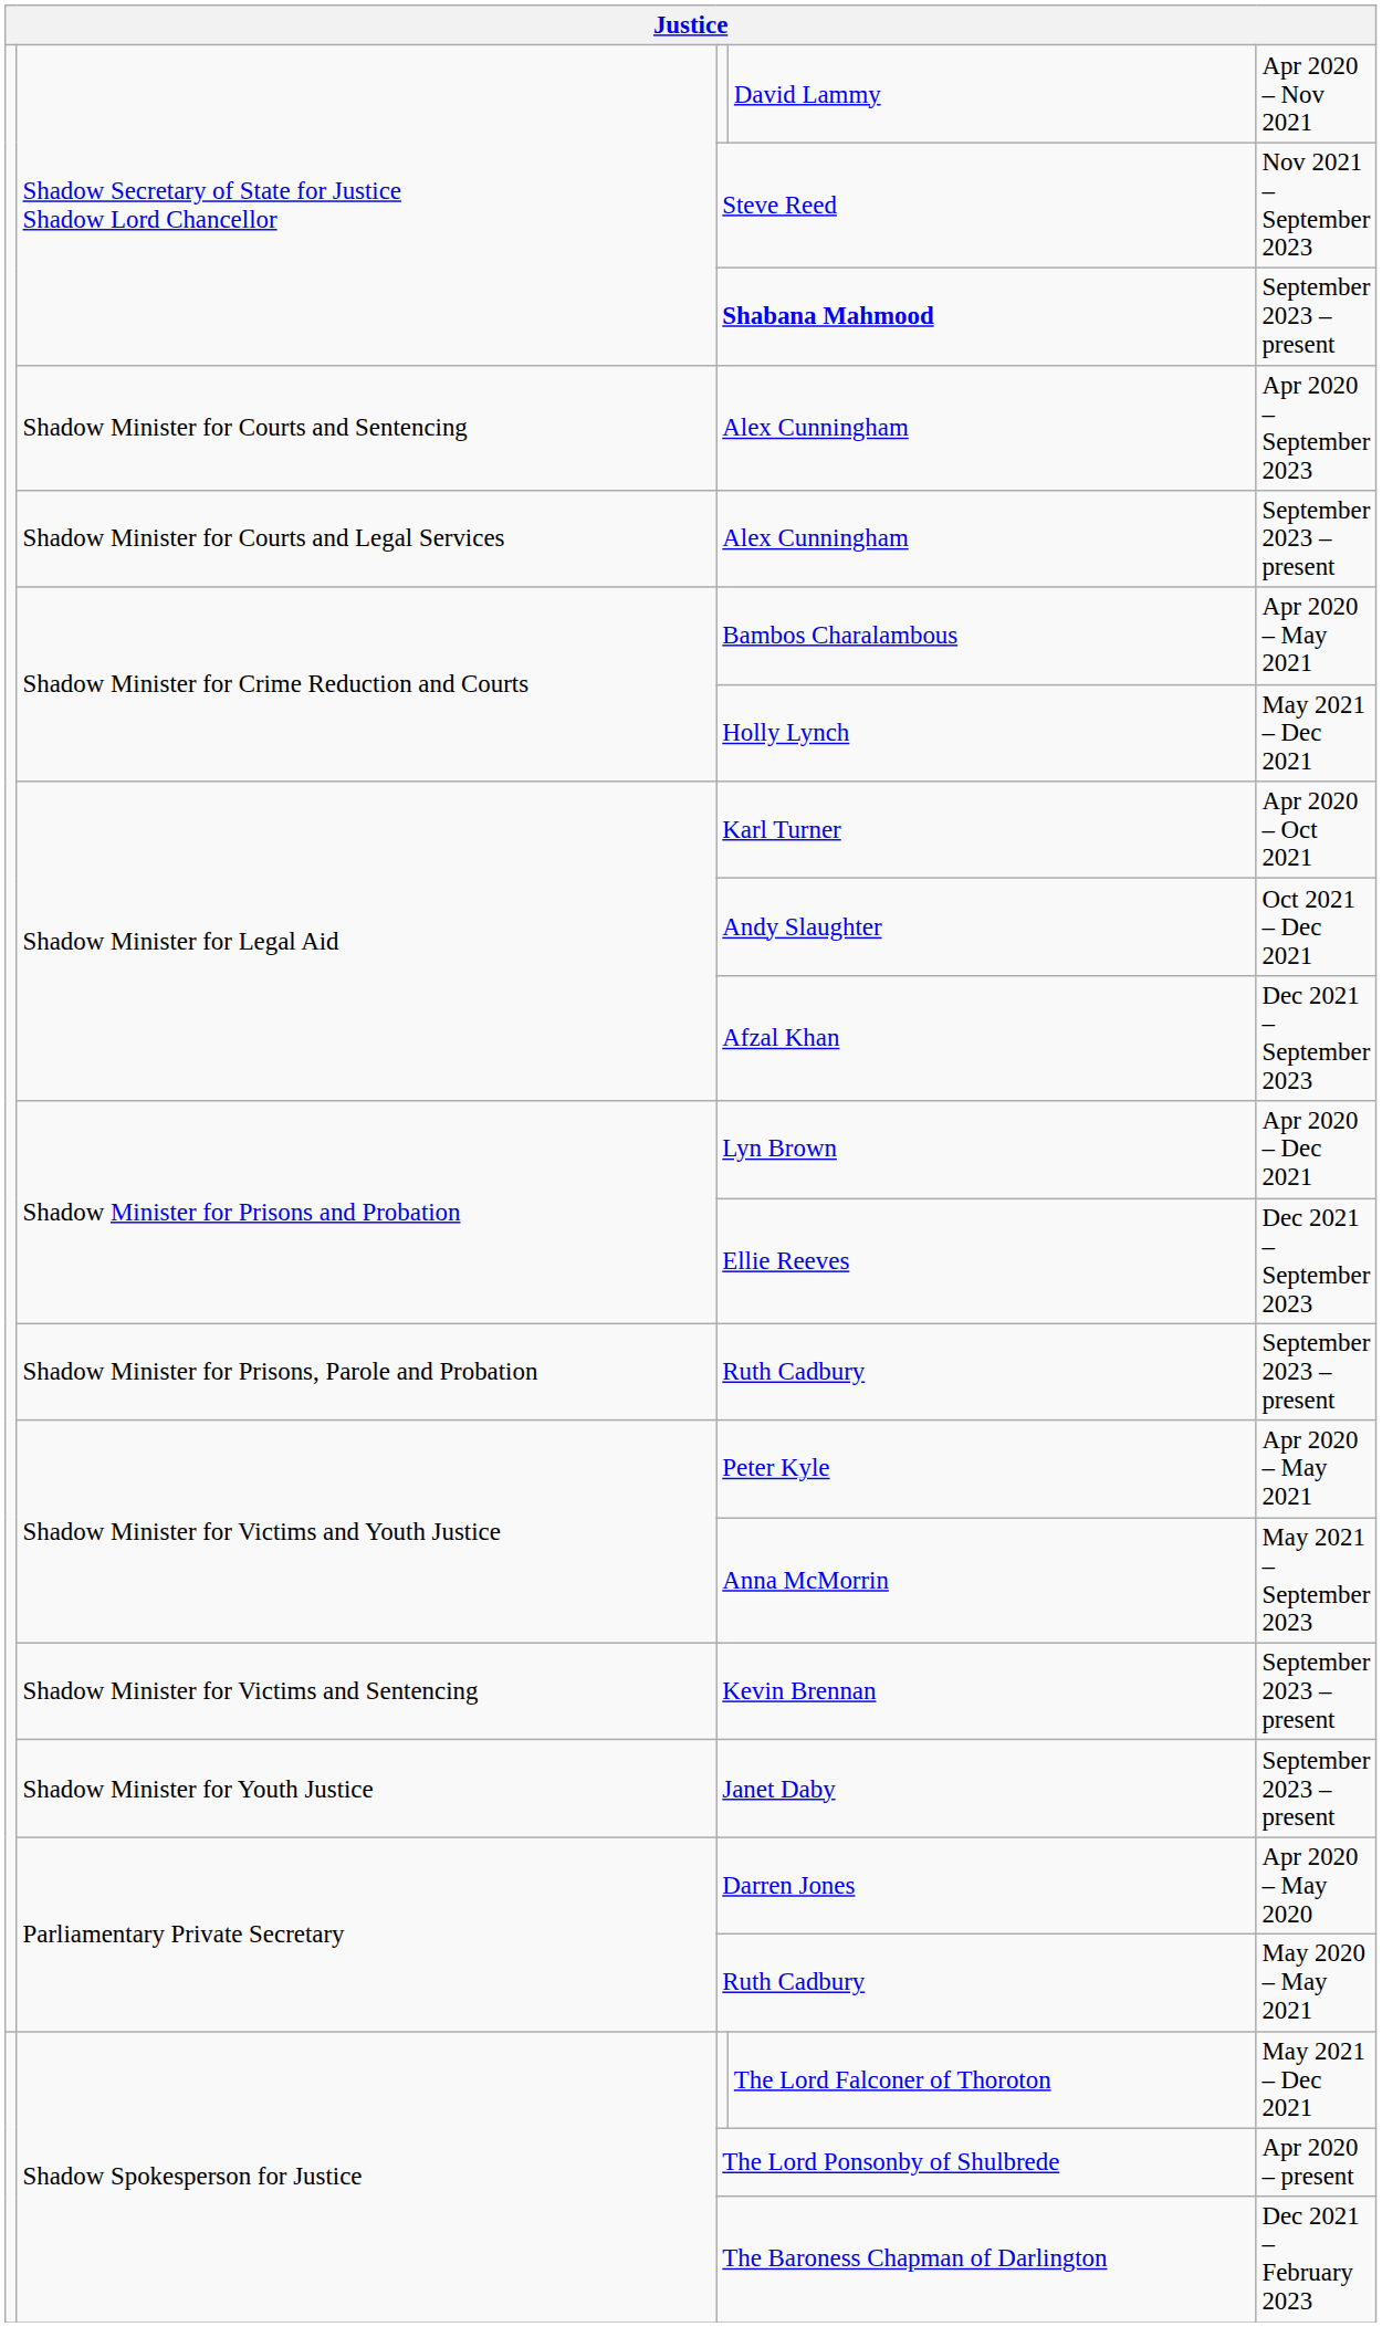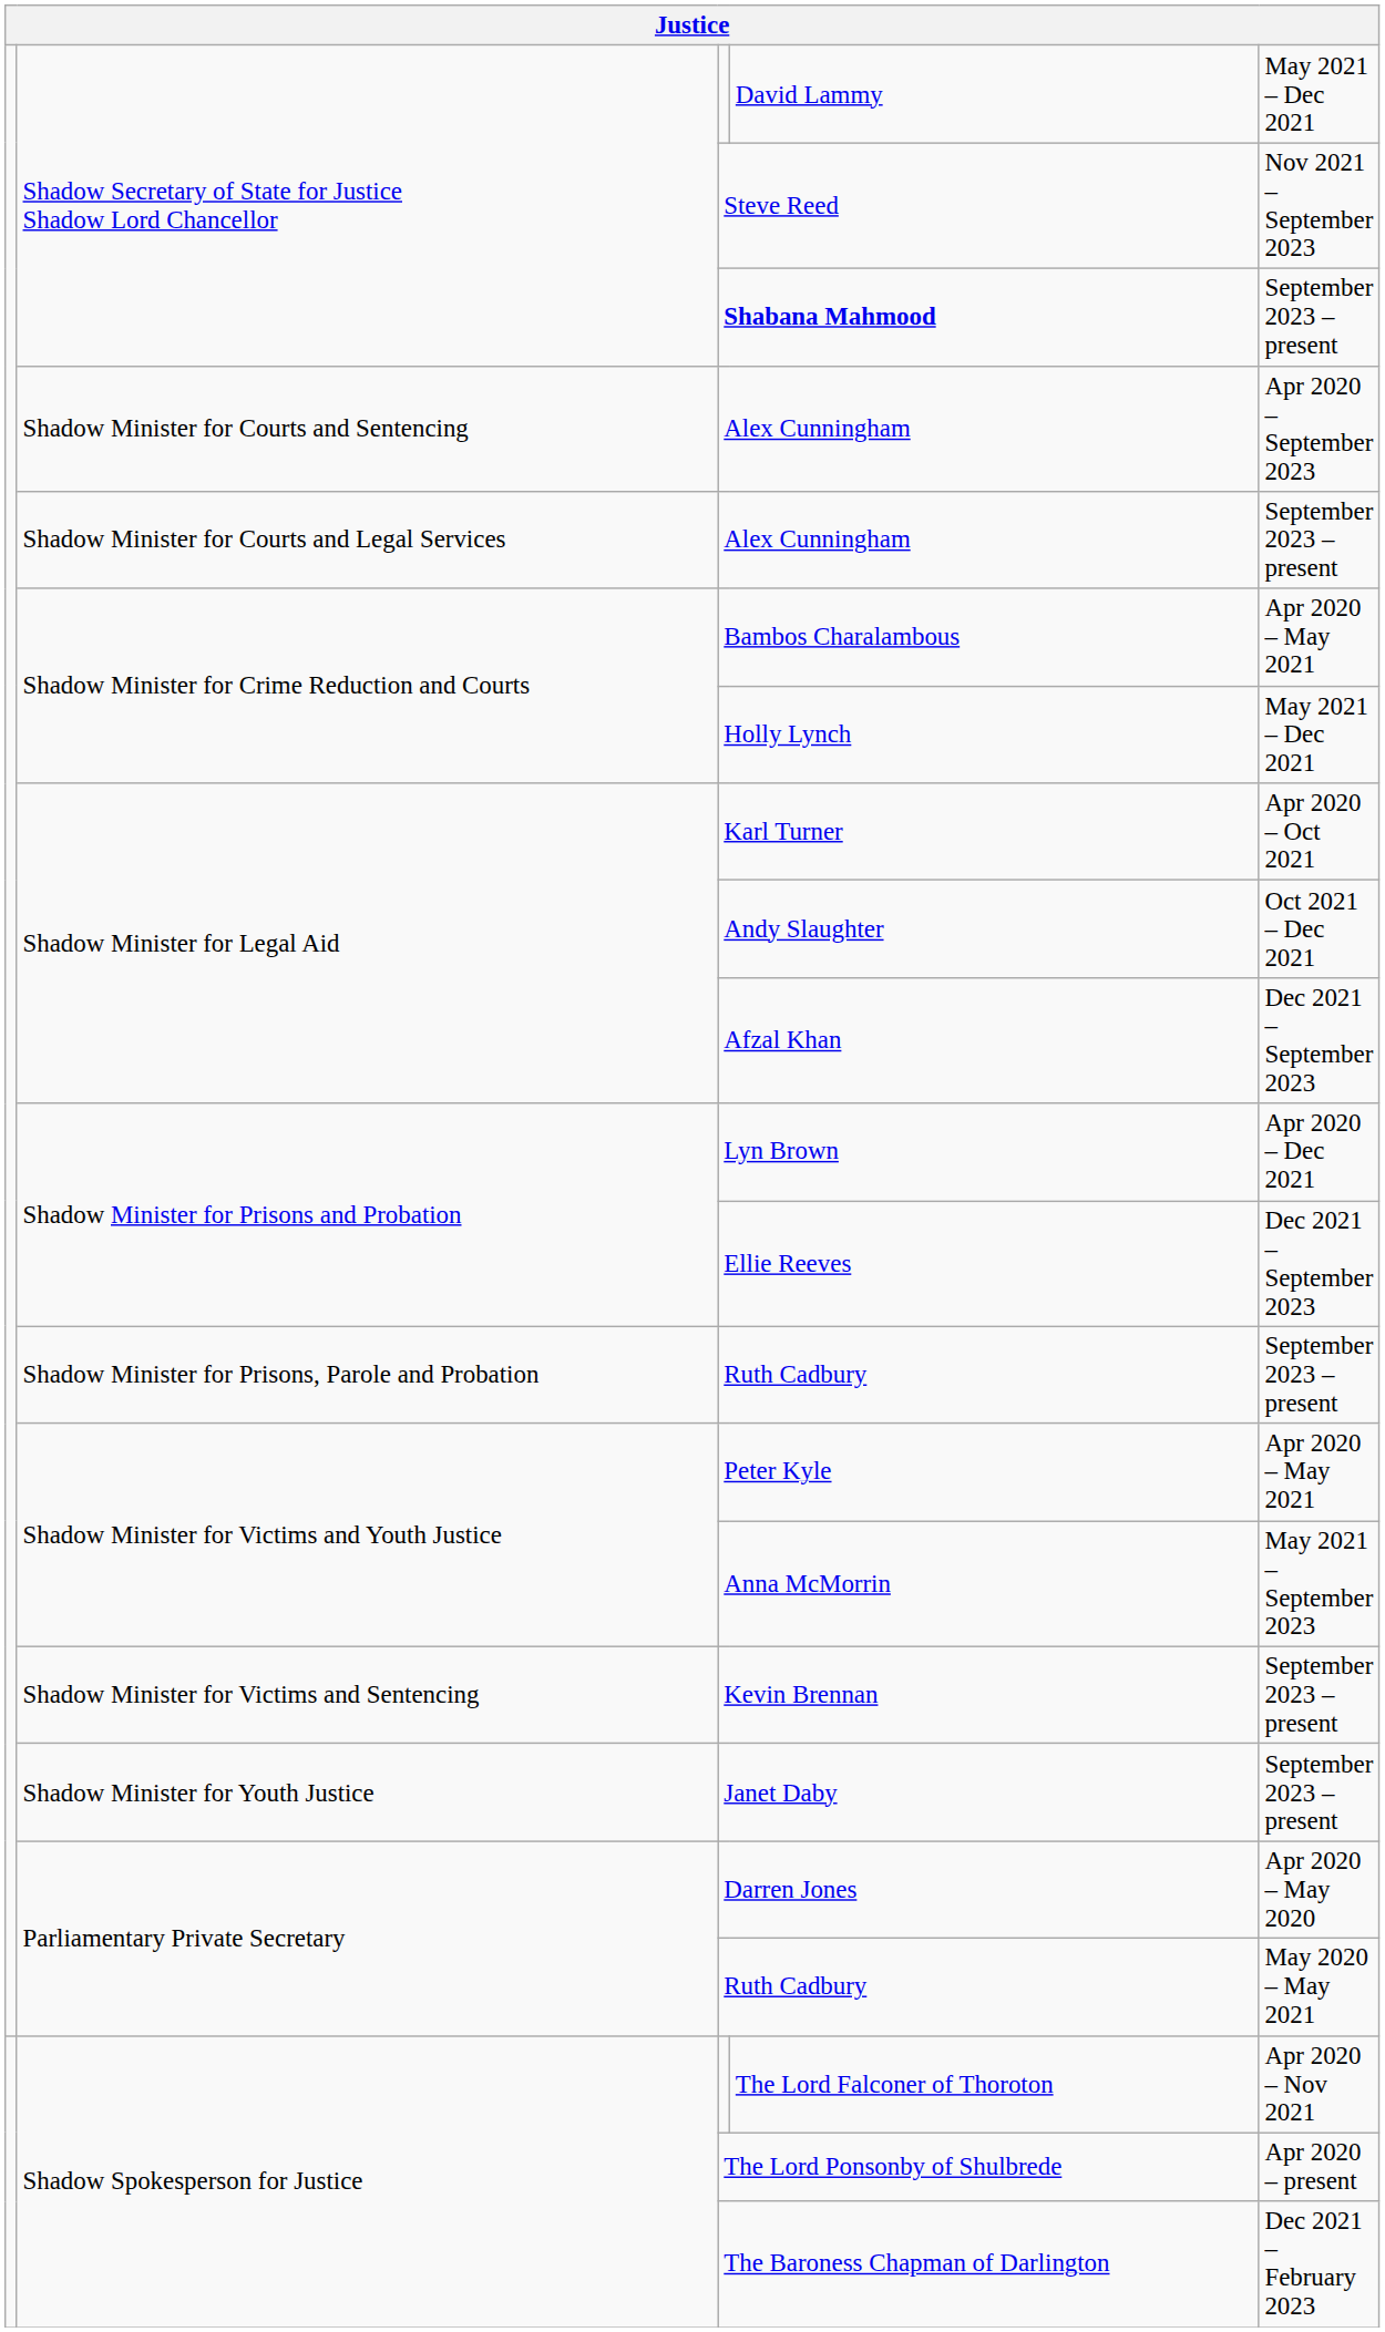David Lammy | column 5: Apr 2020 – Nov 2021 -> May 2021 – Dec 2021
The Lord Falconer of Thoroton | column 5: May 2021 – Dec 2021 -> Apr 2020 – Nov 2021
